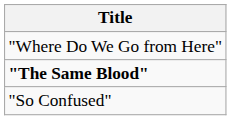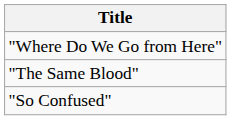row 3 | column 1: bold -> normal
